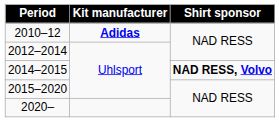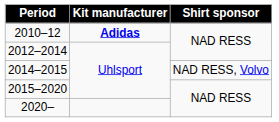2014–2015 | Shirt sponsor: bold -> normal
